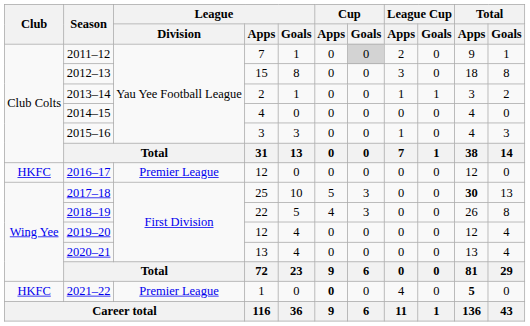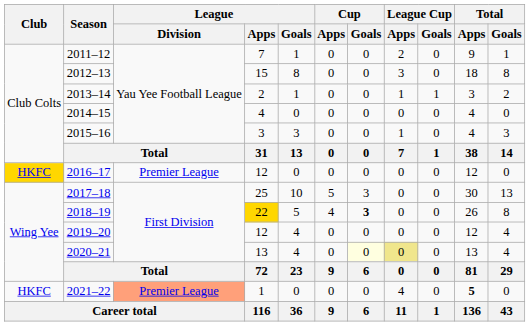2011–12 | Cup / Goals: lightgrey background -> no background
2016–17 | Club: no background -> gold background
2017–18 | Total / Apps: bold -> normal
2018–19 | League / Apps: no background -> gold background
2018–19 | Cup / Goals: normal -> bold
2020–21 | Cup / Goals: no background -> lightyellow background
2020–21 | League Cup / Apps: no background -> khaki background
2021–22 | League / Division: no background -> lightsalmon background
2021–22 | Cup / Apps: bold -> normal
